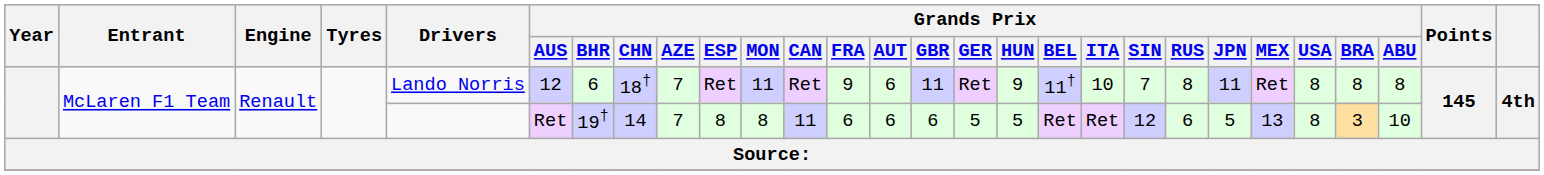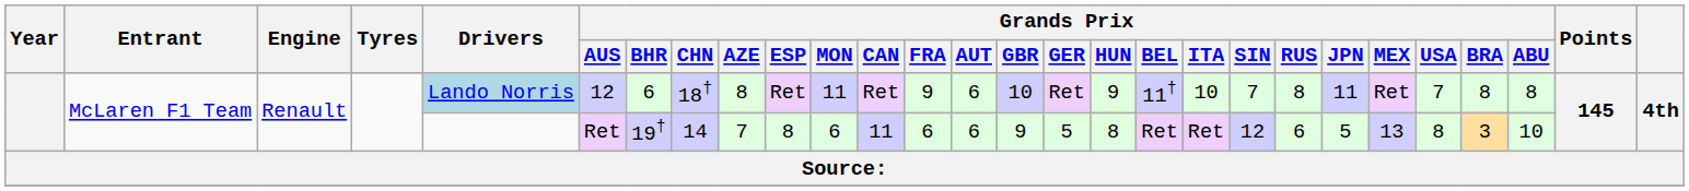row 3 | Drivers: no background -> lightblue background
row 3 | Grands Prix / AZE: 7 -> 8
row 3 | Grands Prix / GBR: 11 -> 10
row 3 | Grands Prix / USA: 8 -> 7
row 4 | Grands Prix / MON: 8 -> 6
row 4 | Grands Prix / GBR: 6 -> 9
row 4 | Grands Prix / HUN: 5 -> 8
